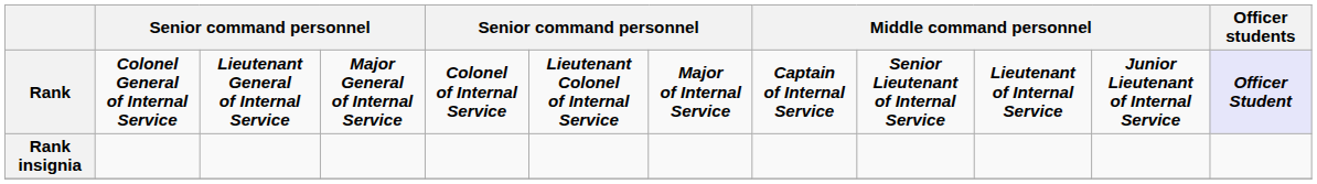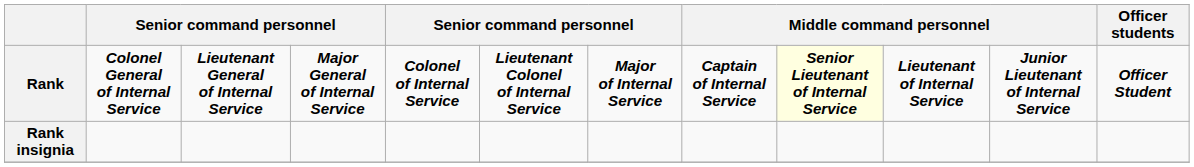Rank | column 9: no background -> lightyellow background
Rank | column 12: lavender background -> no background
